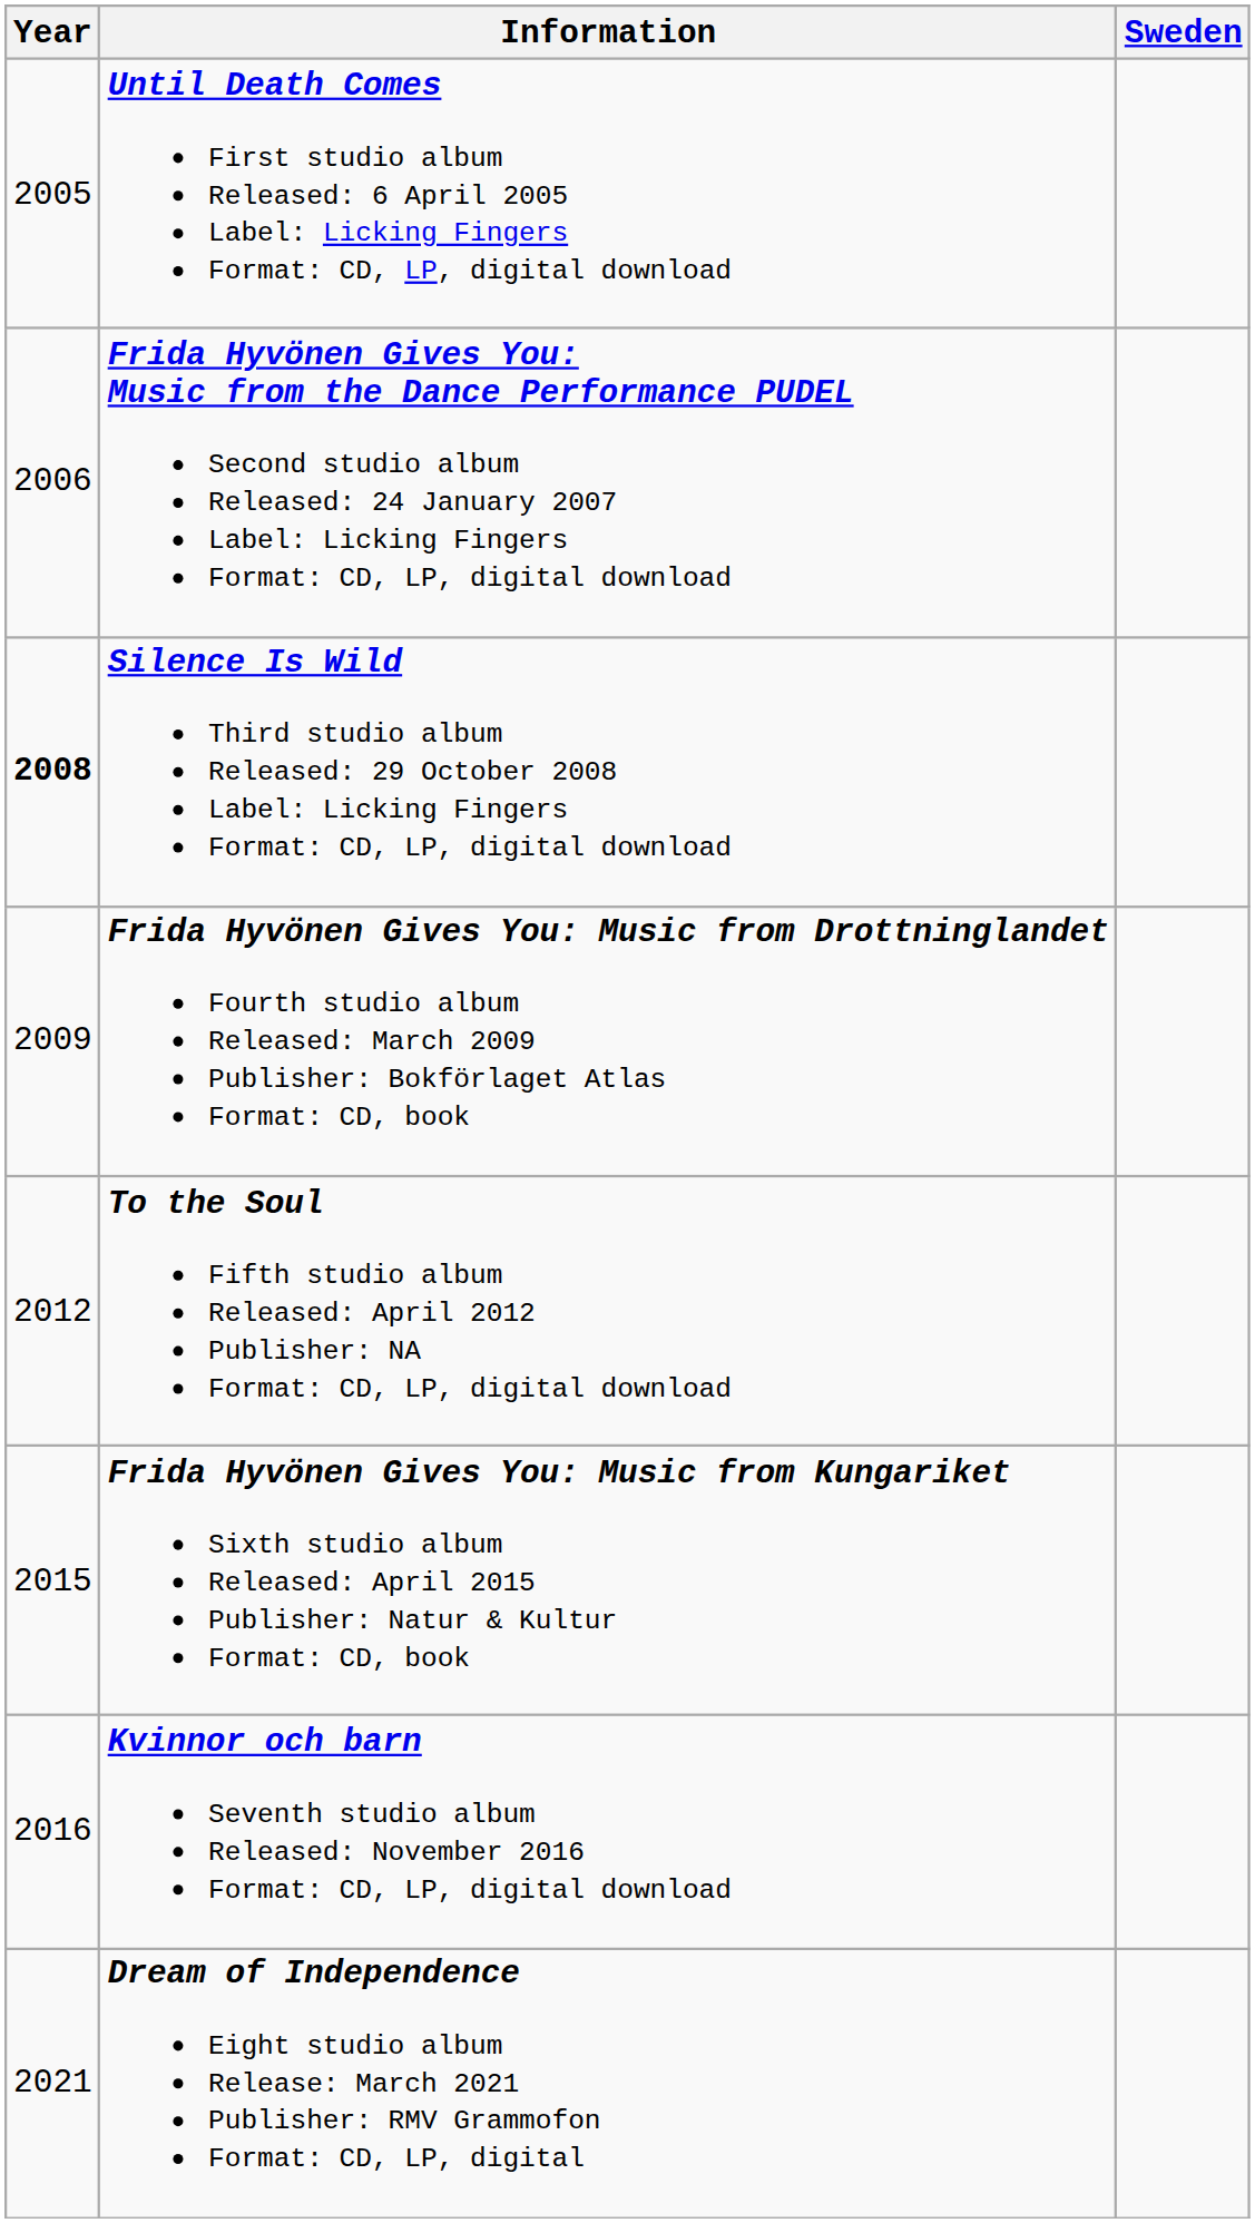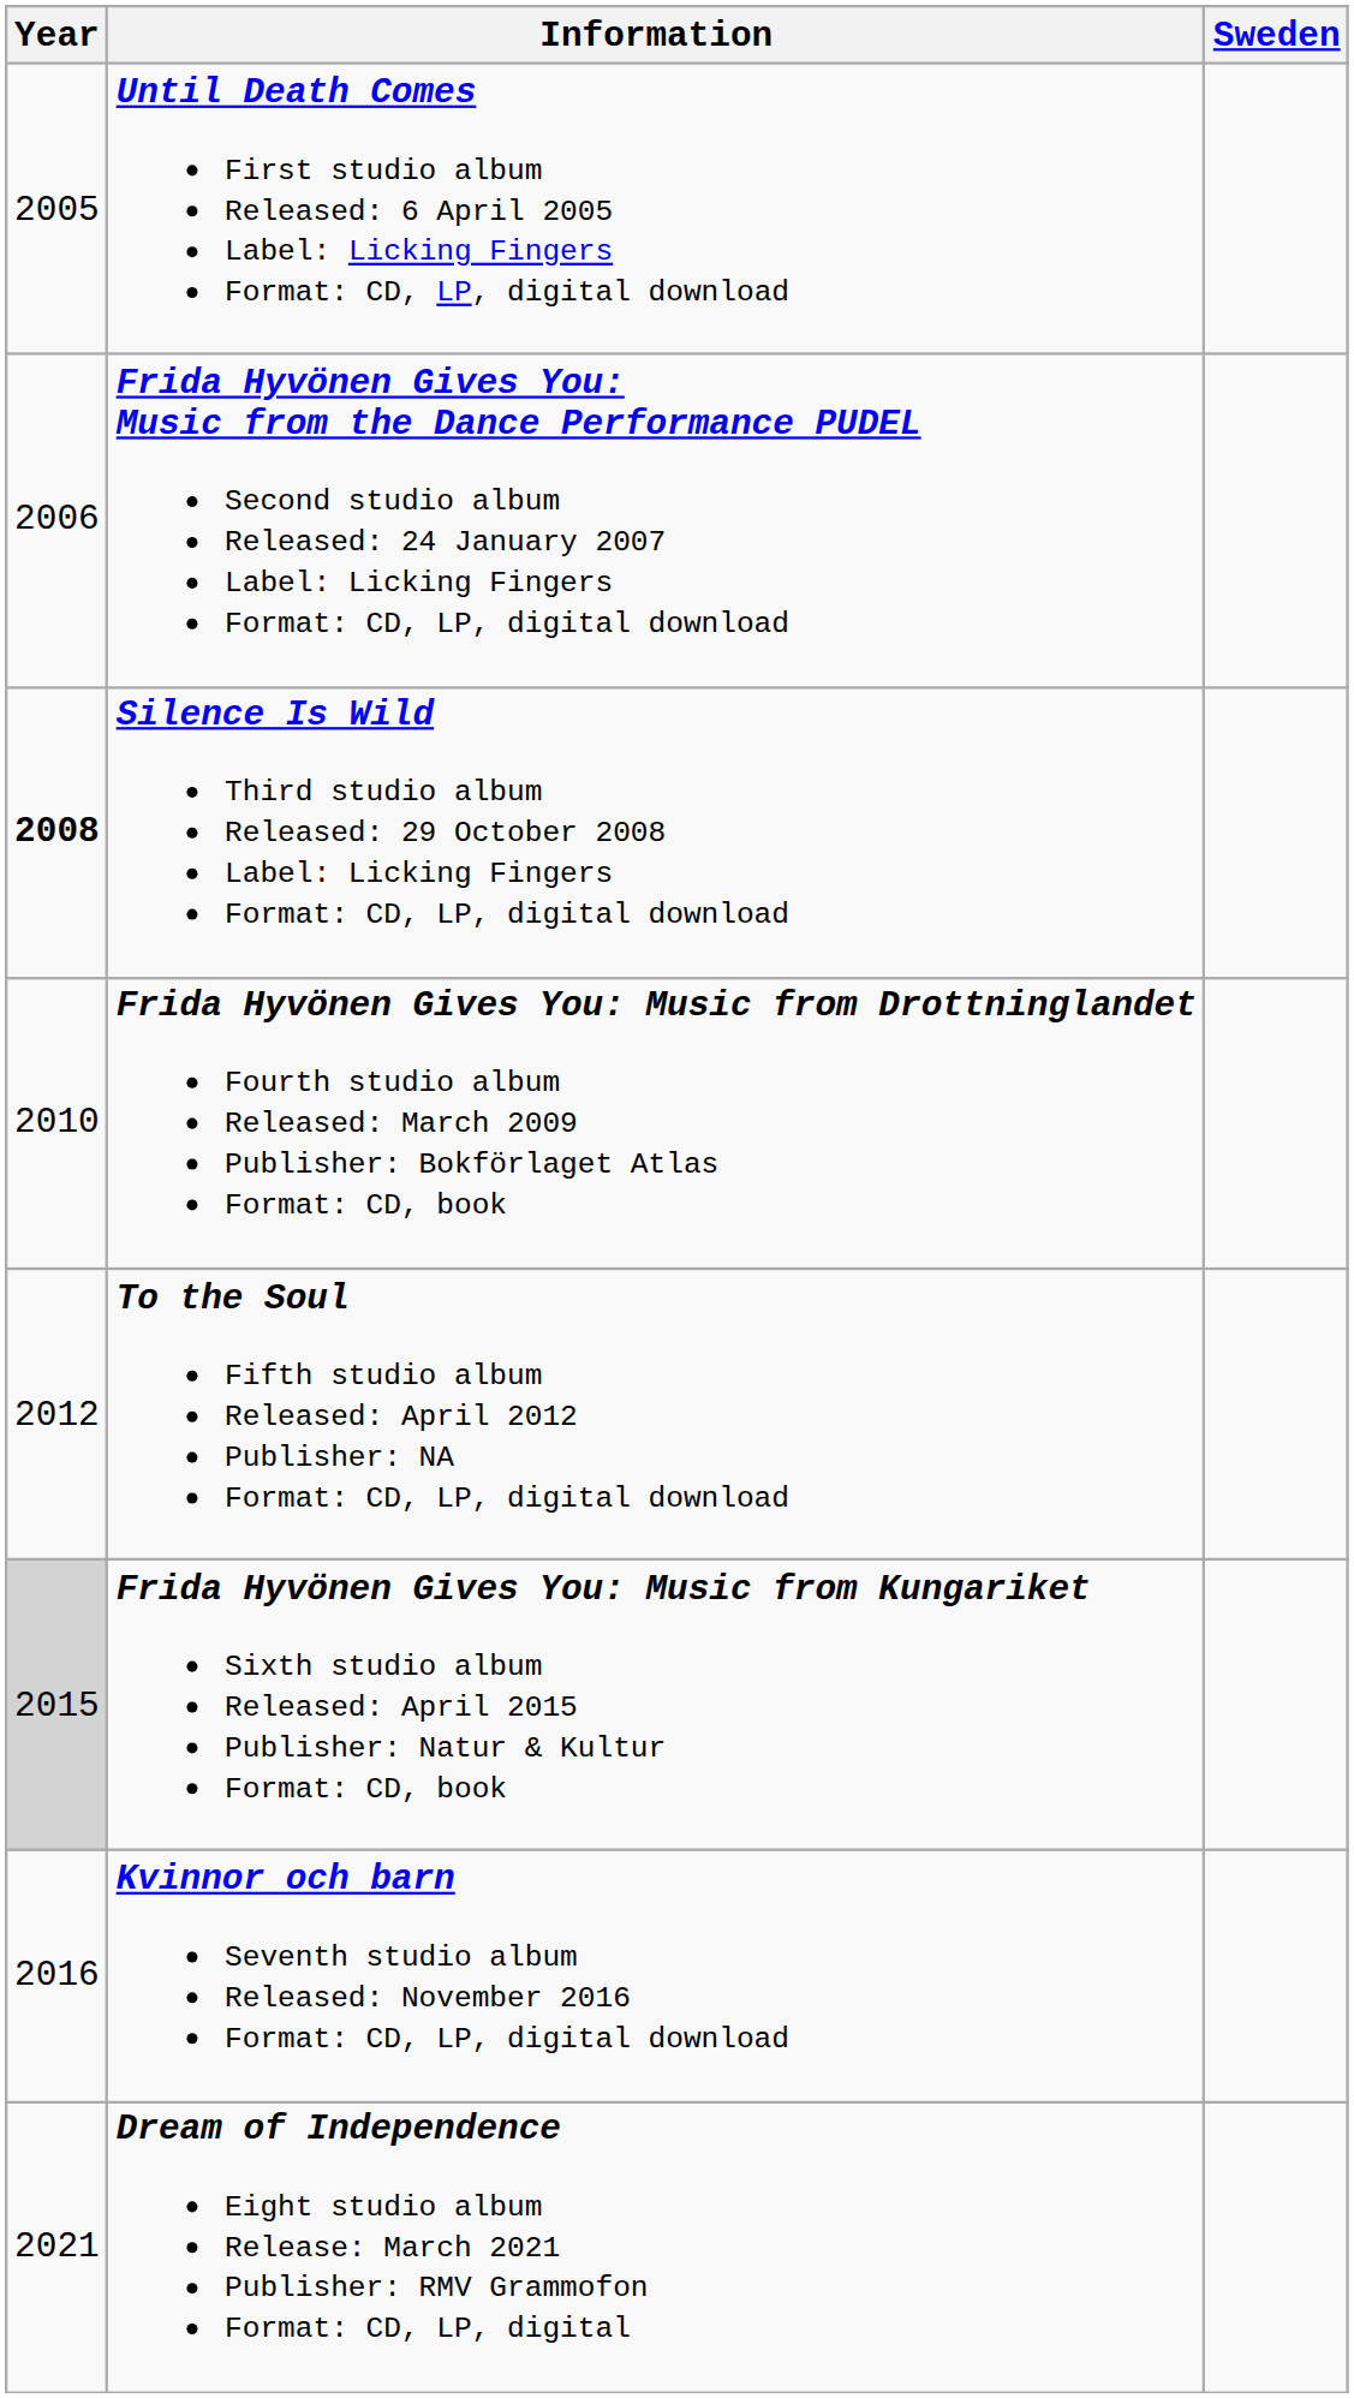row 5 | Year: 2009 -> 2010
row 7 | Year: no background -> lightgrey background
